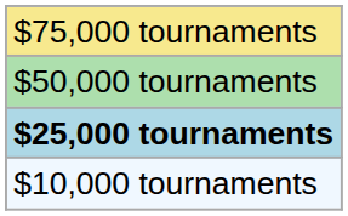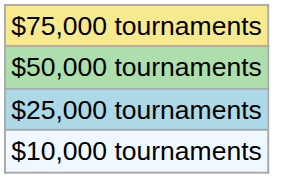row 3 | column 1: bold -> normal
